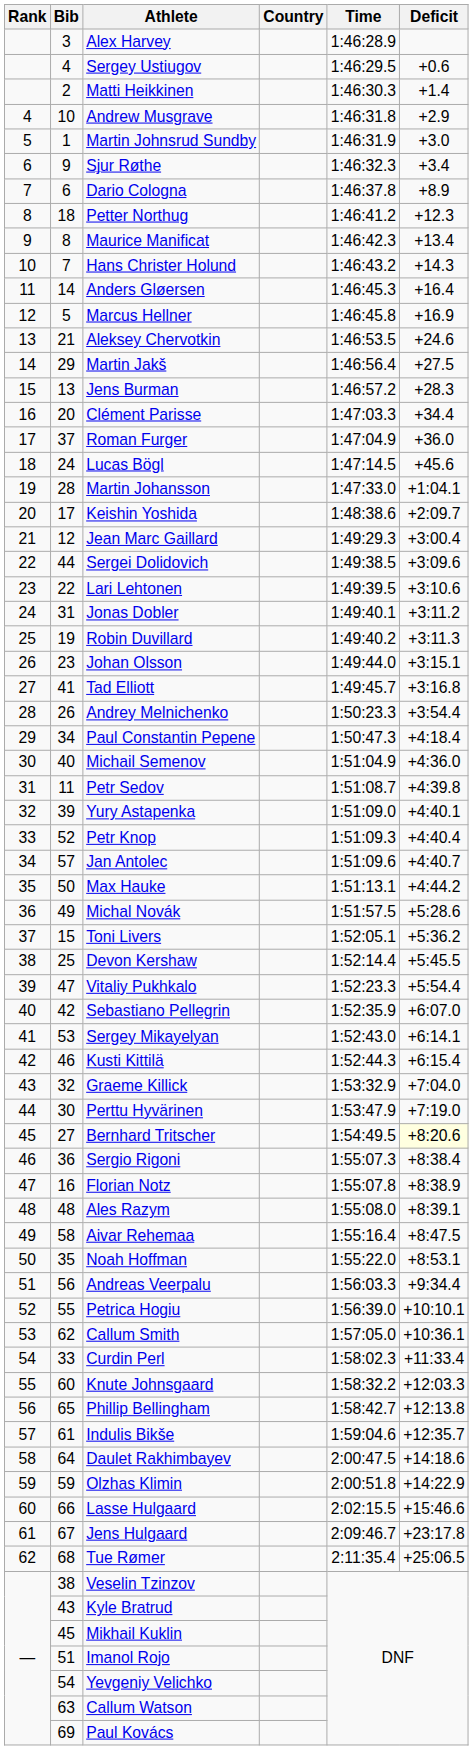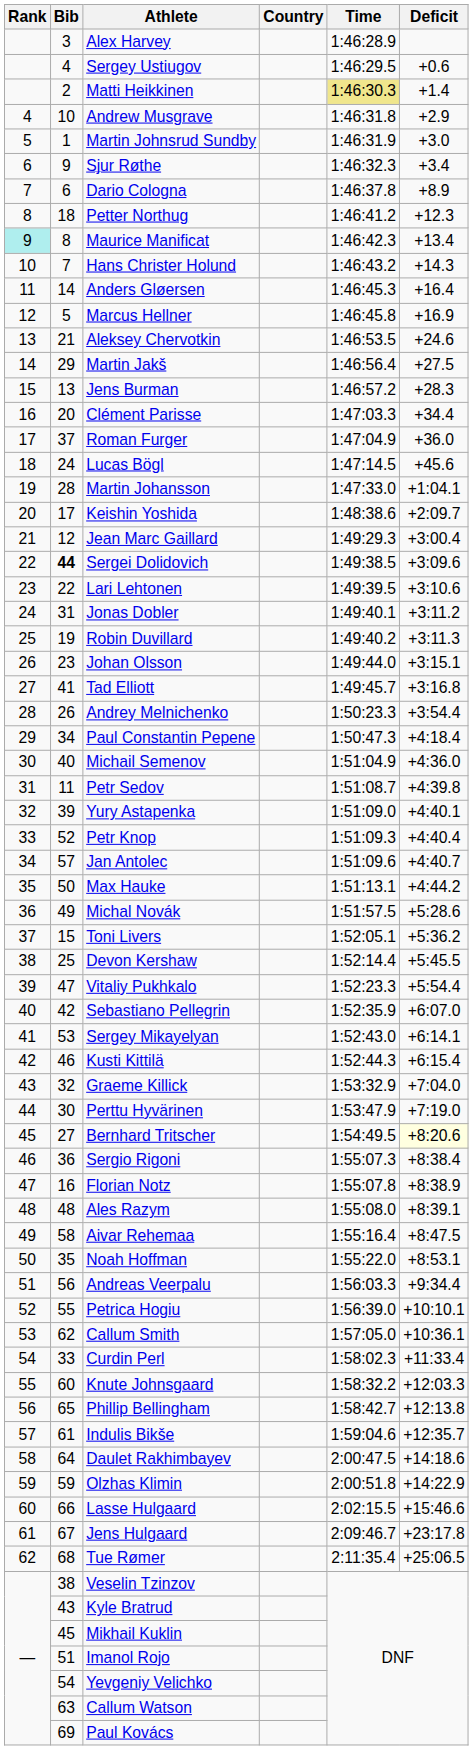Matti Heikkinen | Time: no background -> khaki background
Maurice Manificat | Rank: no background -> paleturquoise background
Sergei Dolidovich | Bib: normal -> bold
